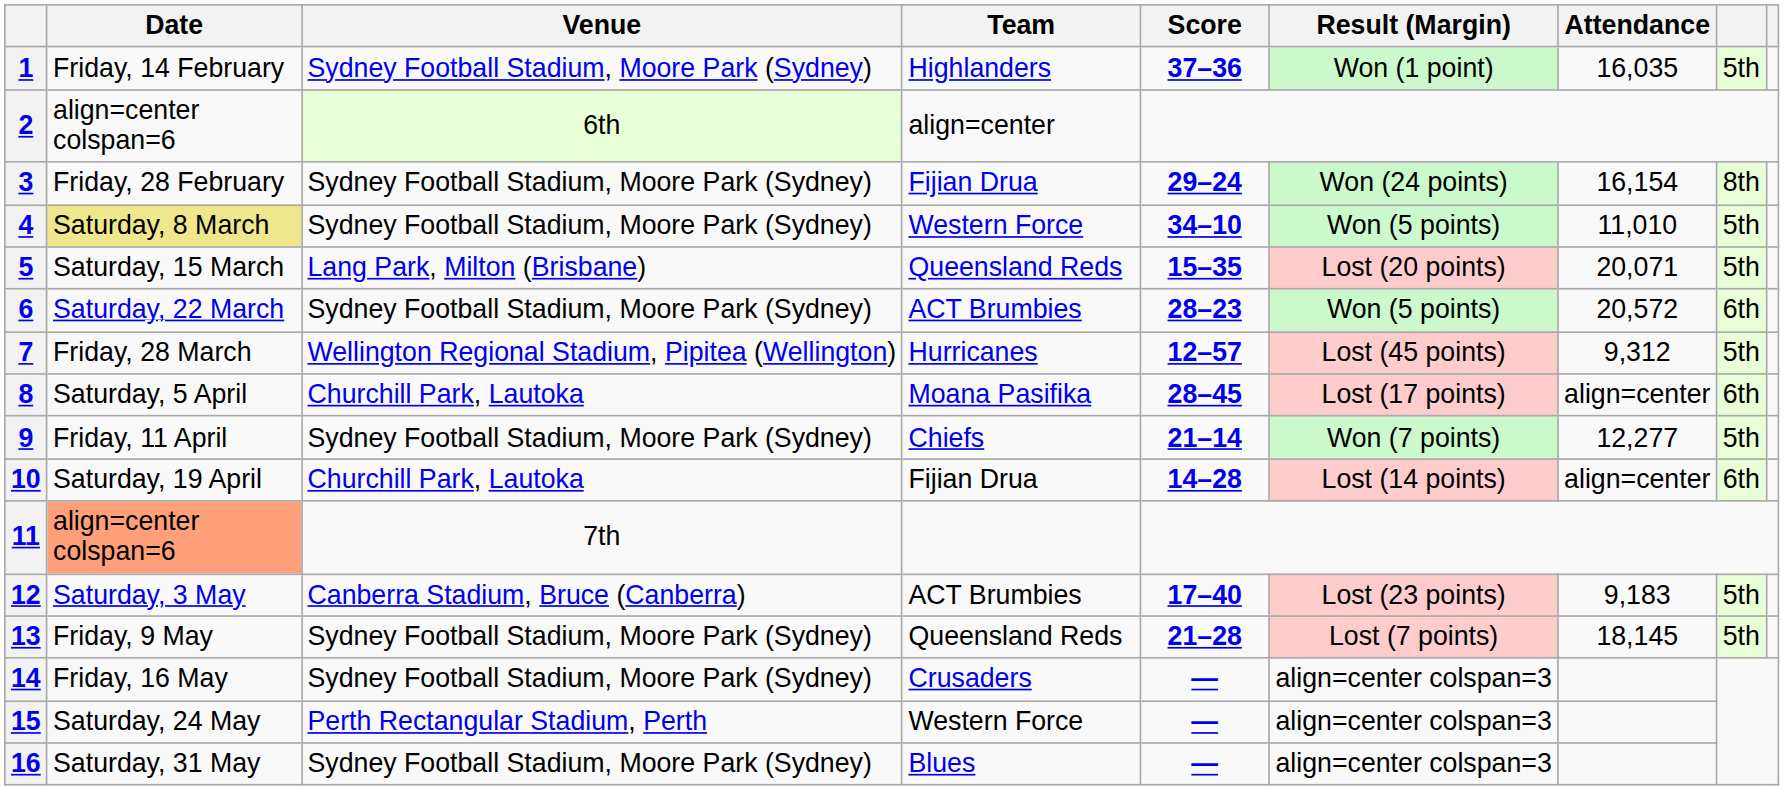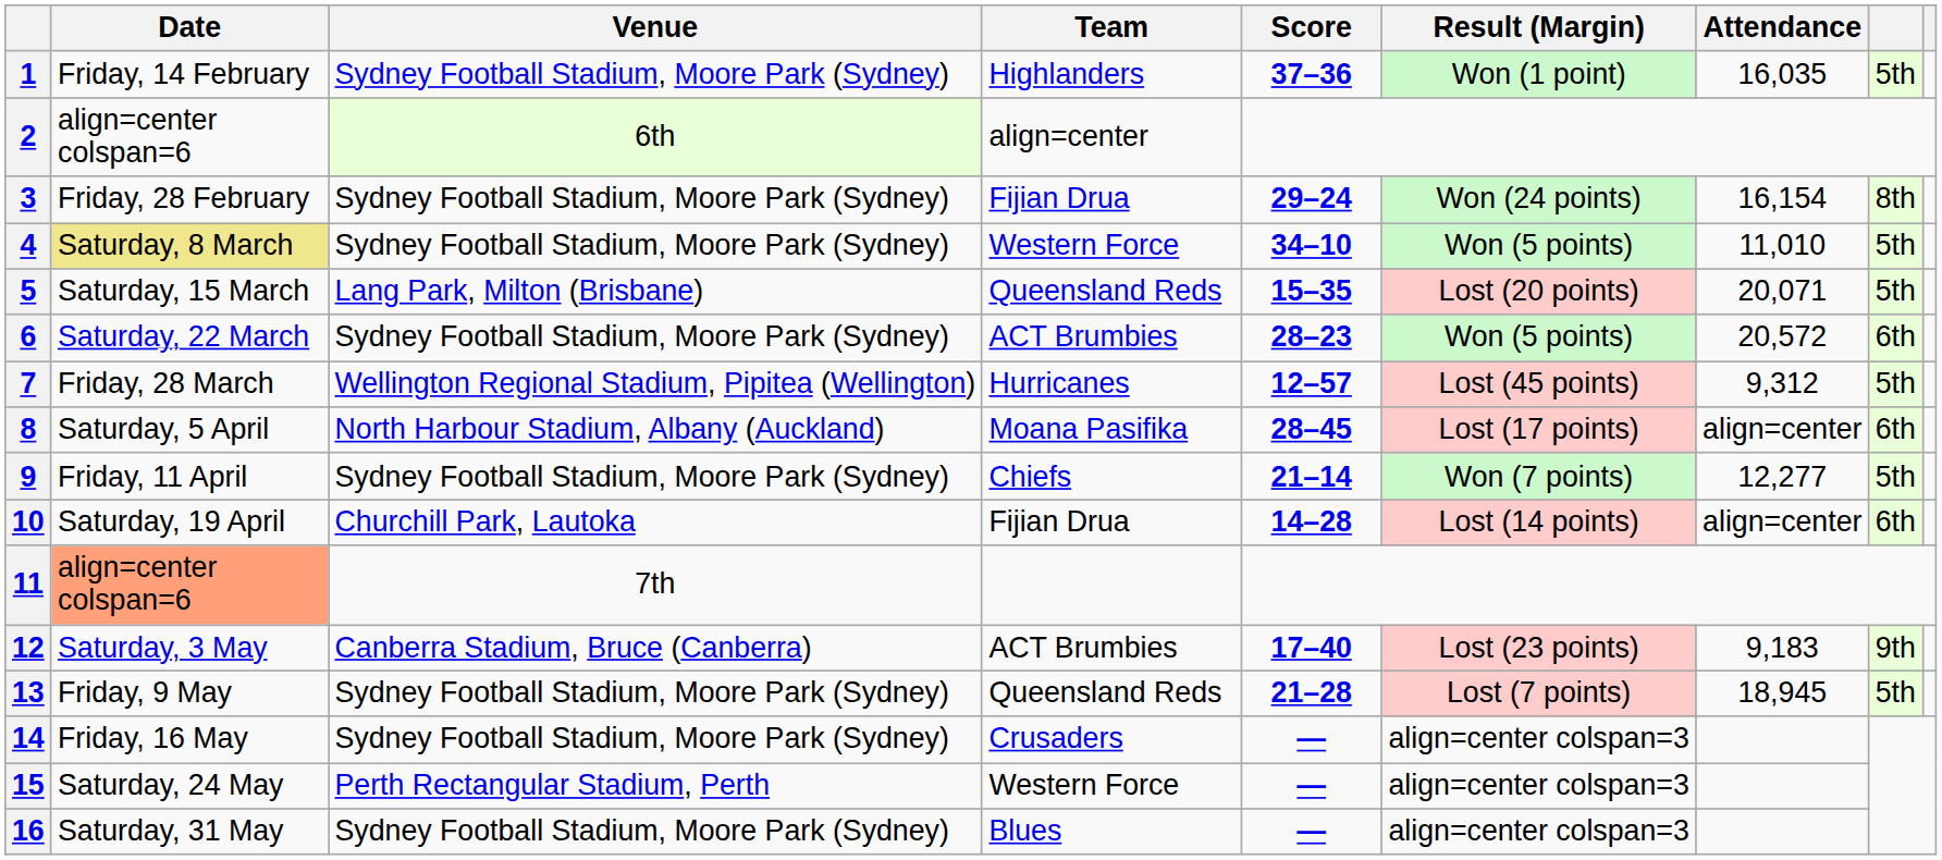8 | Venue: Churchill Park, Lautoka -> North Harbour Stadium, Albany (Auckland)
12 | column 8: 5th -> 9th
13 | Attendance: 18,145 -> 18,945
